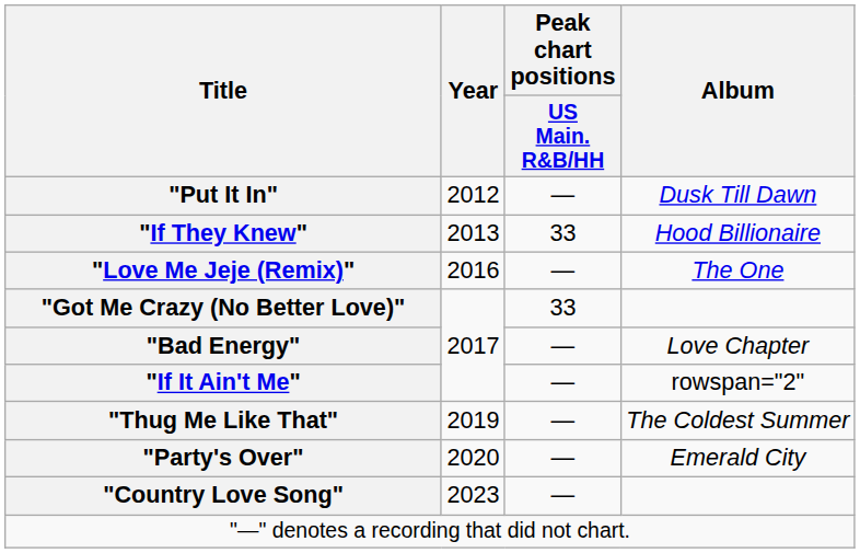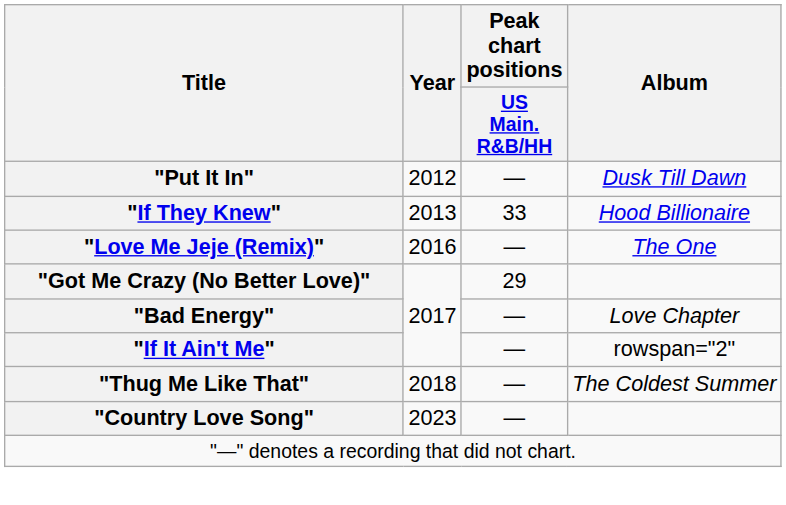"Got Me Crazy (No Better Love)" | Peak chart positions / US Main. R&B/HH: 33 -> 29
"Thug Me Like That" | Year: 2019 -> 2018
- row: "Party's Over" | 2020 | — | Emerald City
